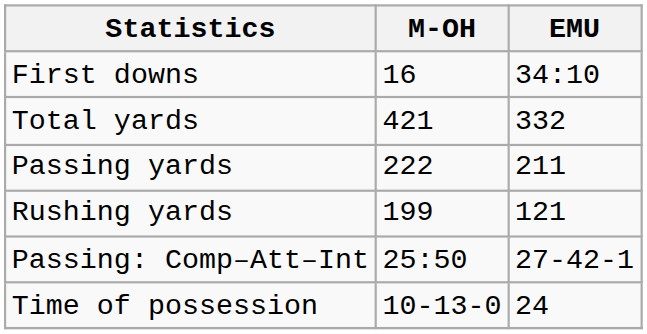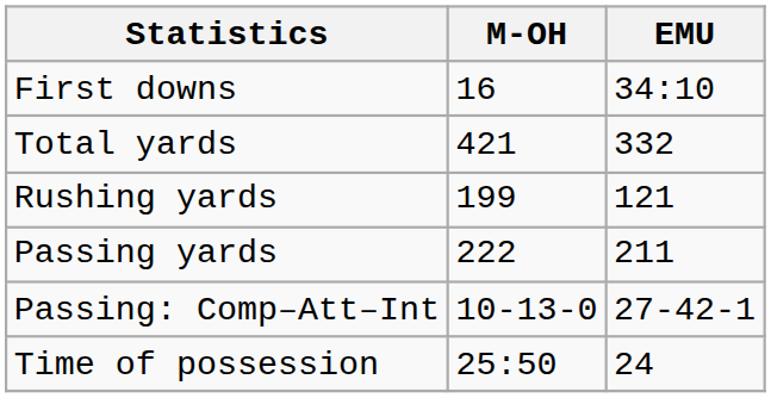rows swapped: Rushing yards <-> Passing yards
Passing: Comp–Att–Int | M-OH: 25:50 -> 10-13-0
Time of possession | M-OH: 10-13-0 -> 25:50
